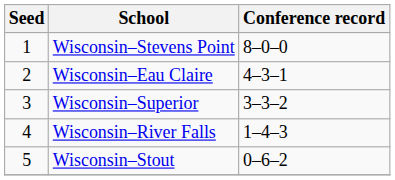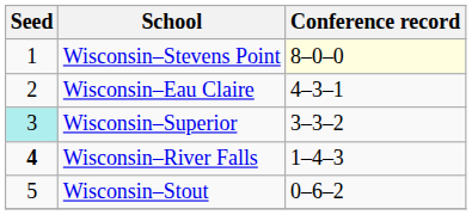Wisconsin–Stevens Point | Conference record: no background -> lightyellow background
Wisconsin–Superior | Seed: no background -> paleturquoise background
Wisconsin–River Falls | Seed: normal -> bold
